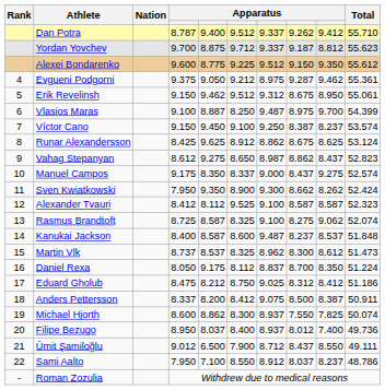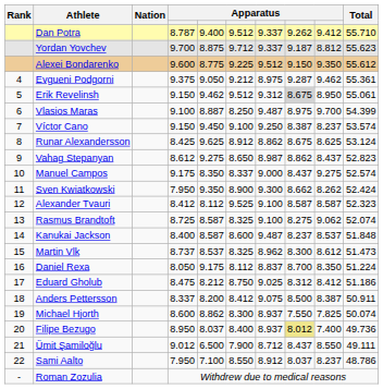Erik Revelinsh | column 8: no background -> lightgrey background
Filipe Bezugo | column 8: no background -> khaki background
